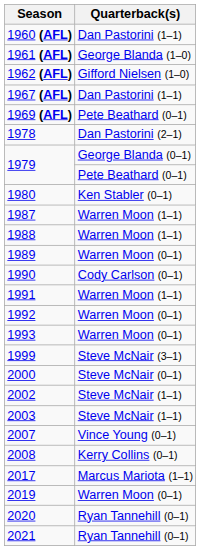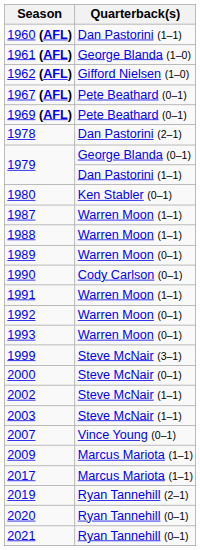row 5 | Quarterback(s): Dan Pastorini (1–1) -> Pete Beathard (0–1)
row 9 | Quarterback(s): Pete Beathard (0–1) -> Dan Pastorini (1–1)
row 23 | Season: 2008 -> 2009
row 23 | Quarterback(s): Kerry Collins (0–1) -> Marcus Mariota (1–1)
row 25 | Quarterback(s): Warren Moon (0–1) -> Ryan Tannehill (2–1)
